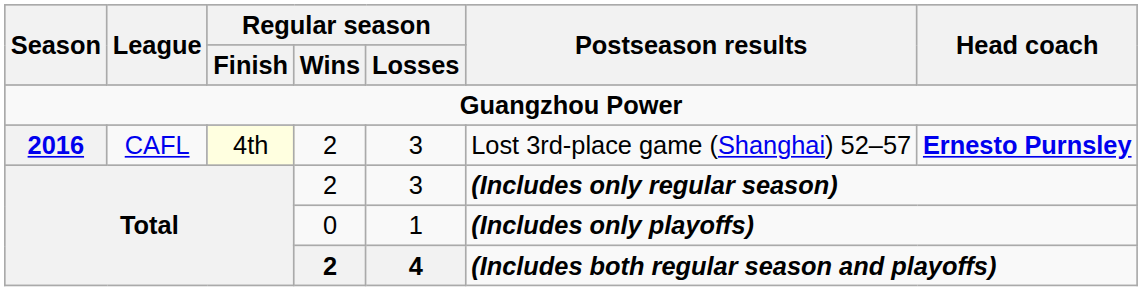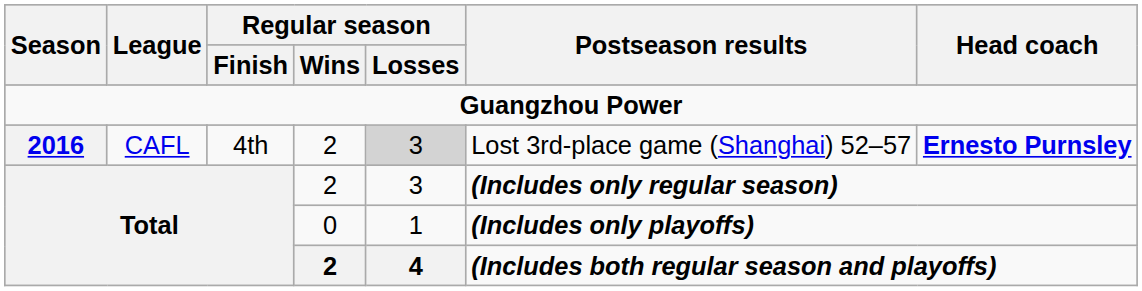2016 | Regular season / Finish: lightyellow background -> no background
2016 | Regular season / Losses: no background -> lightgrey background
